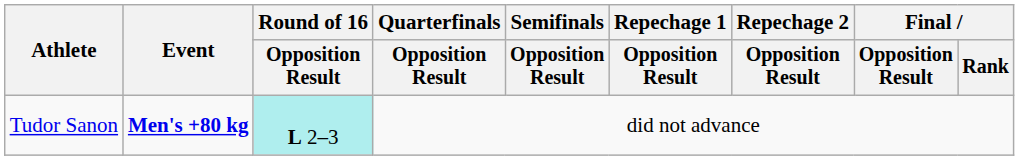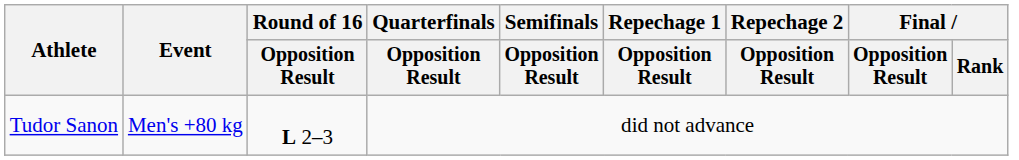Tudor Sanon | Event: bold -> normal
Tudor Sanon | Round of 16 / Opposition Result: paleturquoise background -> no background
